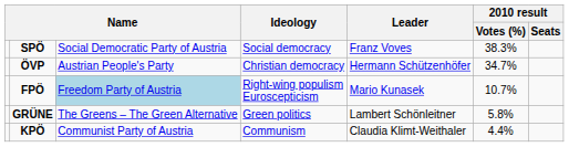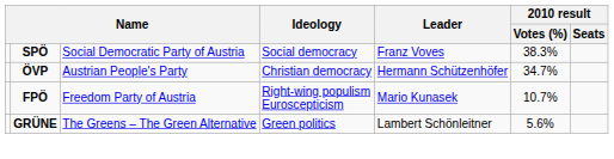FPÖ | column 3: lightblue background -> no background
GRÜNE | 2010 result / Votes (%): 5.8% -> 5.6%
- row: KPÖ | Communist Party of Austria | Communism | Claudia Klimt-Weithaler | 4.4%
